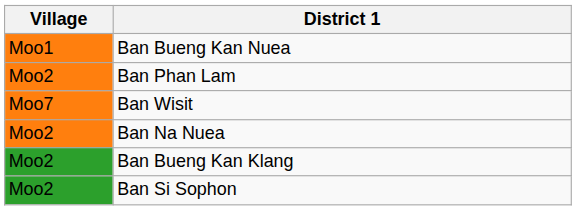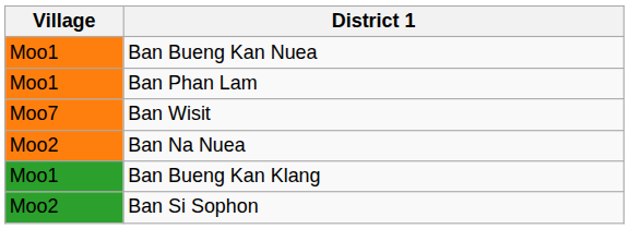Ban Phan Lam | Village: Moo2 -> Moo1
Ban Bueng Kan Klang | Village: Moo2 -> Moo1
